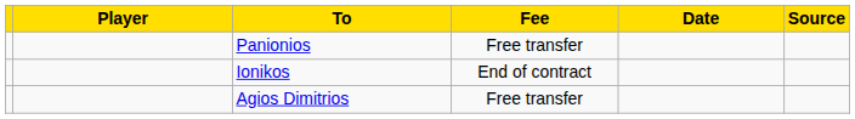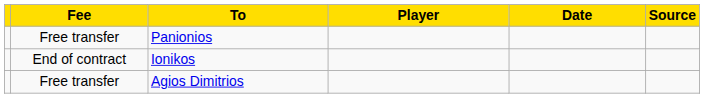columns swapped: Player <-> Fee
